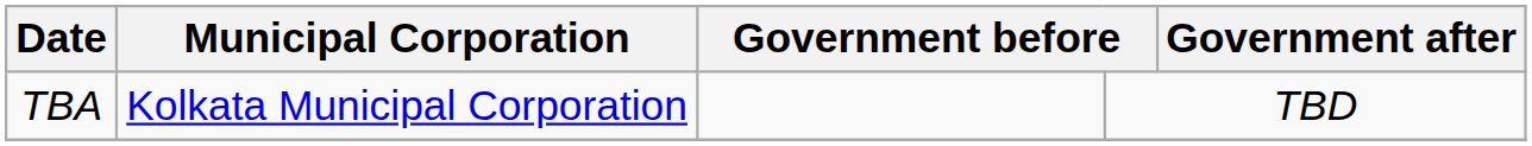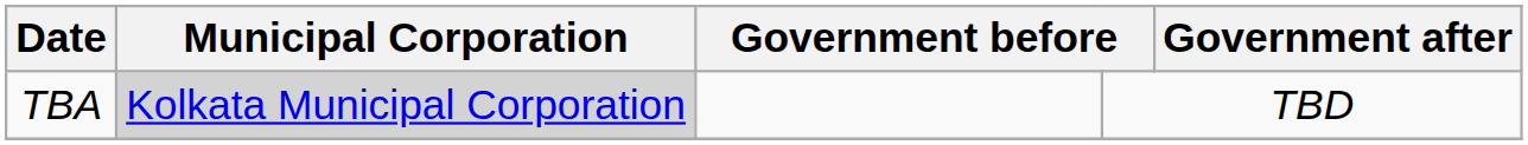TBA | Municipal Corporation: no background -> lightgrey background
